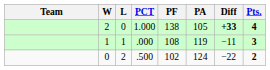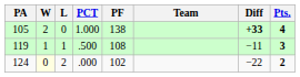columns swapped: Team <-> PA
row 3 | PCT: .000 -> .500
row 4 | W: no background -> lightyellow background
row 4 | PCT: .500 -> .000
